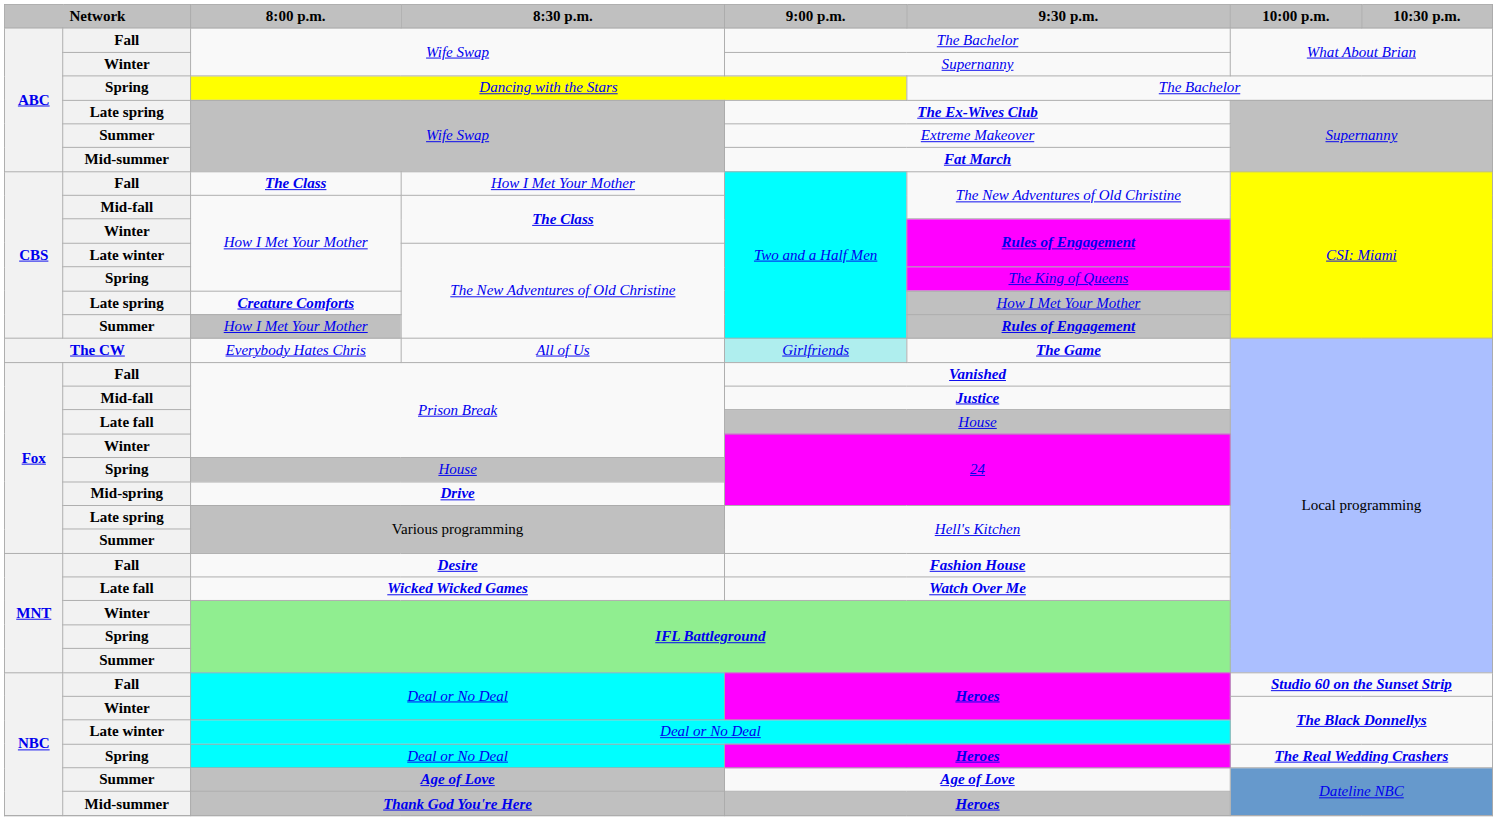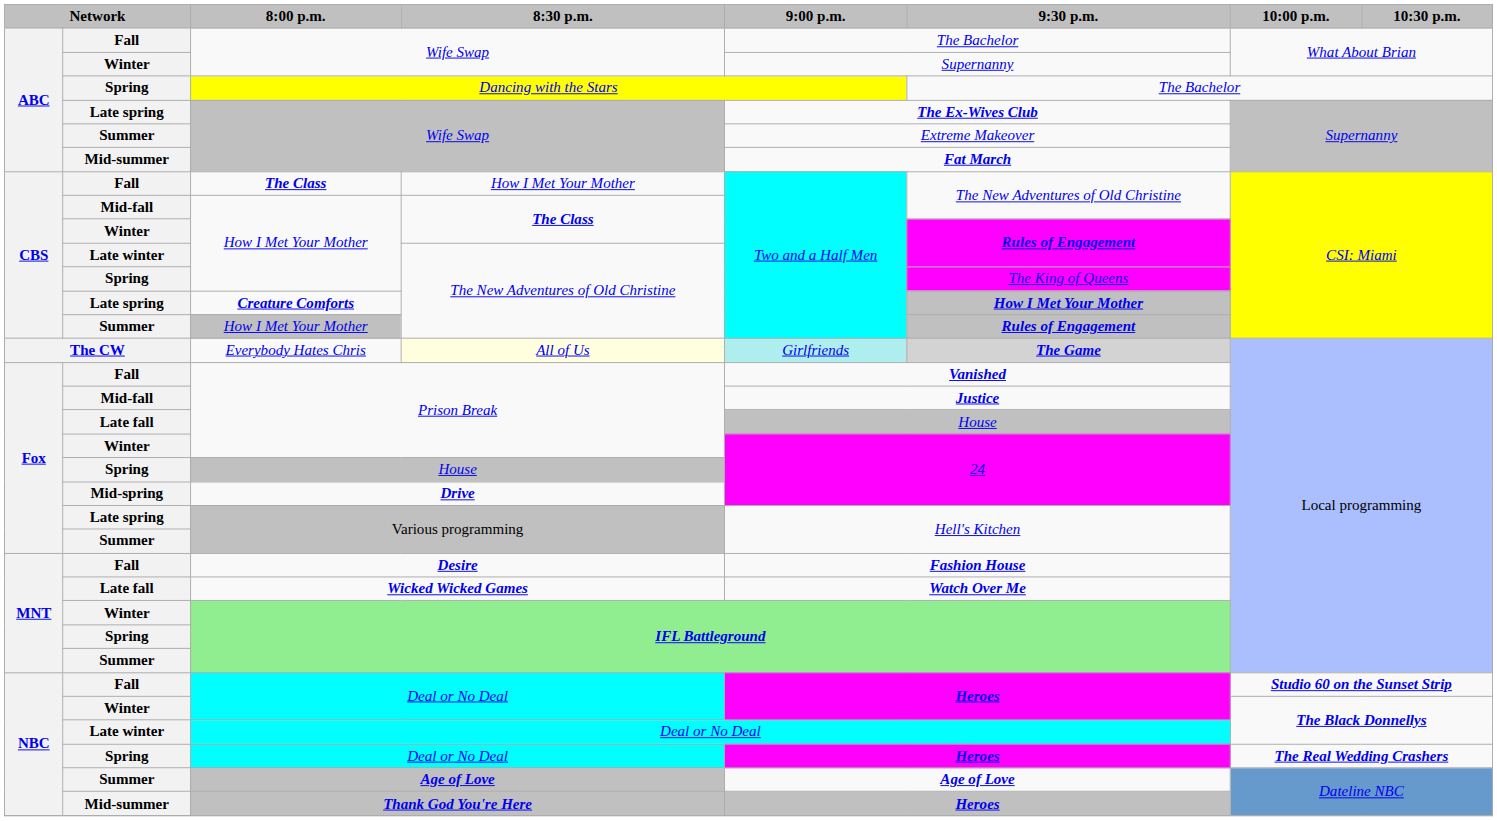Creature Comforts | 9:30 p.m.: normal -> bold
Everybody Hates Chris | 8:30 p.m.: no background -> lightyellow background
Everybody Hates Chris | 9:30 p.m.: no background -> lightgrey background
